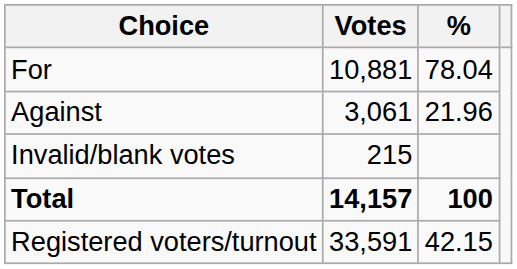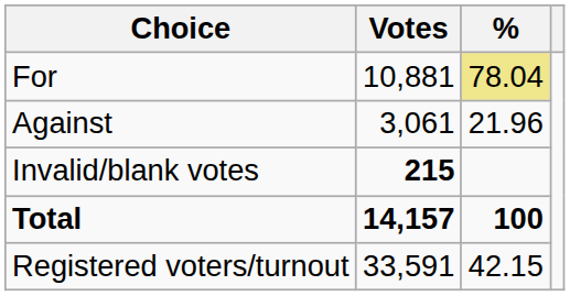For | %: no background -> khaki background
Invalid/blank votes | Votes: normal -> bold
